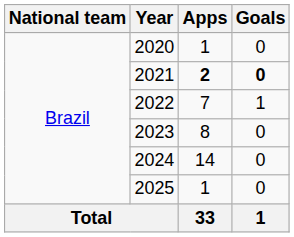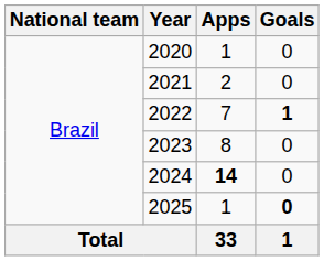2021 | Apps: bold -> normal
2021 | Goals: bold -> normal
2022 | Goals: normal -> bold
2024 | Apps: normal -> bold
2025 | Goals: normal -> bold
